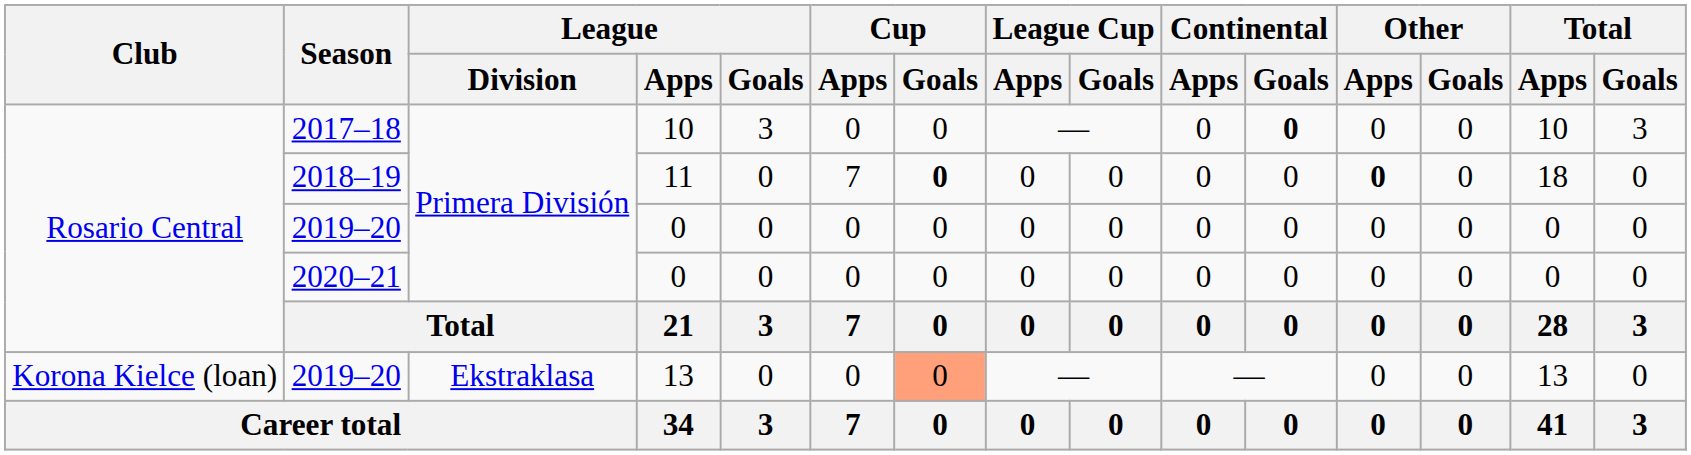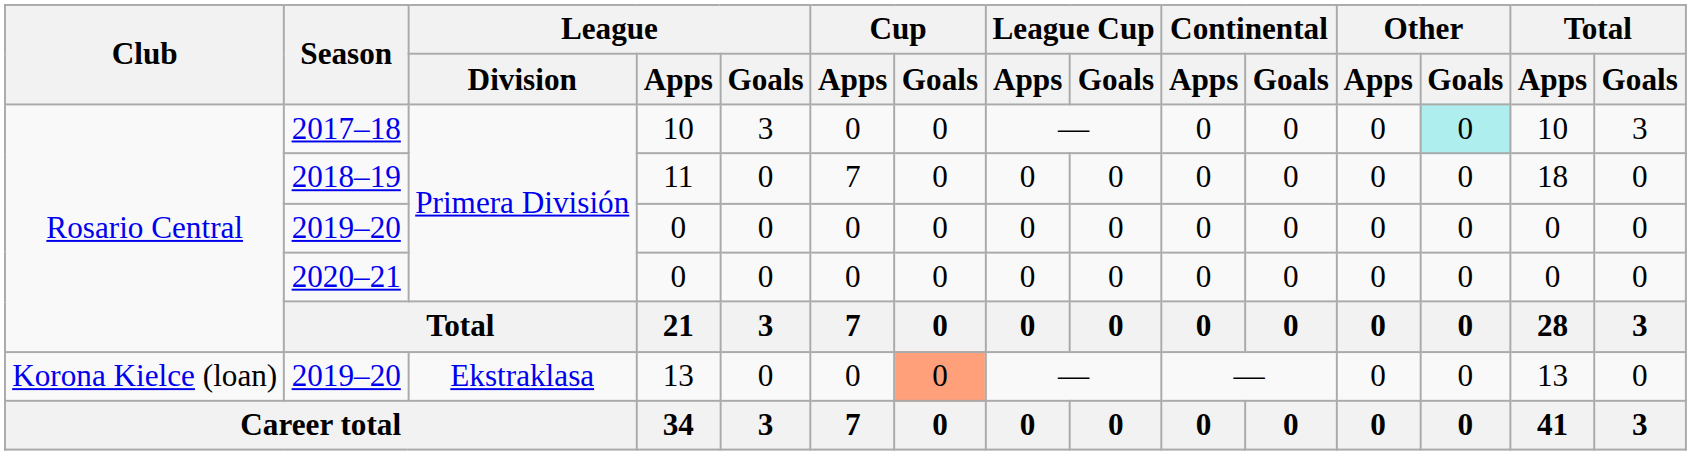2017–18 | Continental / Goals: bold -> normal
2017–18 | Other / Goals: no background -> paleturquoise background
2018–19 | Cup / Goals: bold -> normal
2018–19 | Other / Apps: bold -> normal
